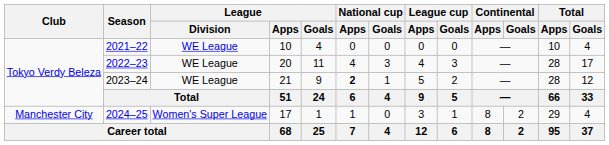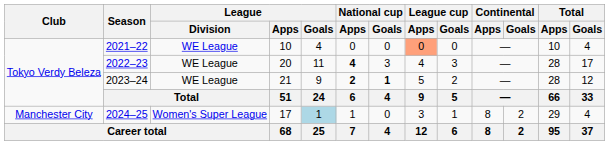2021–22 | League cup / Apps: no background -> lightsalmon background
2022–23 | National cup / Apps: normal -> bold
2023–24 | National cup / Goals: normal -> bold
2024–25 | League / Goals: no background -> lightblue background
